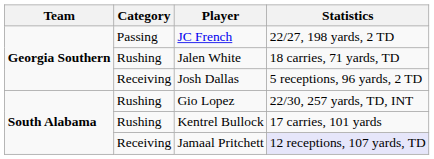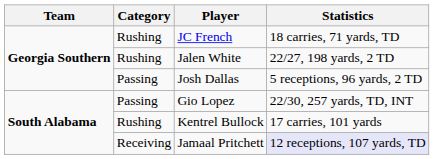JC French | Category: Passing -> Rushing
JC French | Statistics: 22/27, 198 yards, 2 TD -> 18 carries, 71 yards, TD
Jalen White | Statistics: 18 carries, 71 yards, TD -> 22/27, 198 yards, 2 TD
Josh Dallas | Category: Receiving -> Passing
Gio Lopez | Category: Rushing -> Passing
